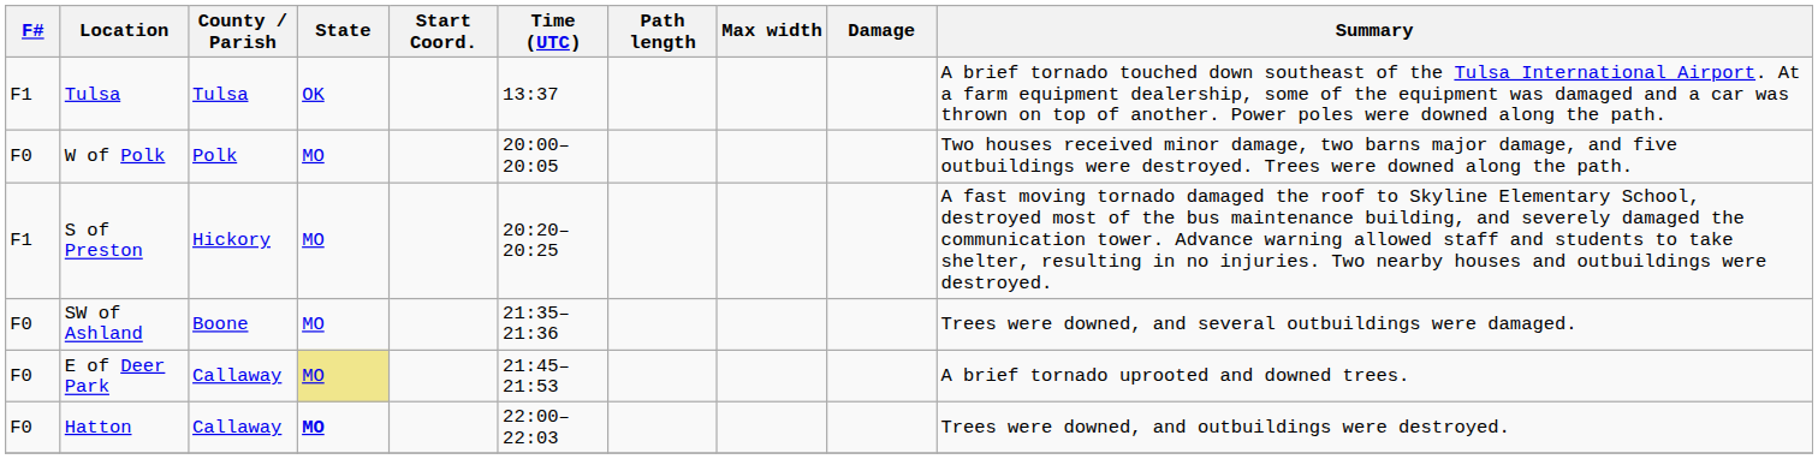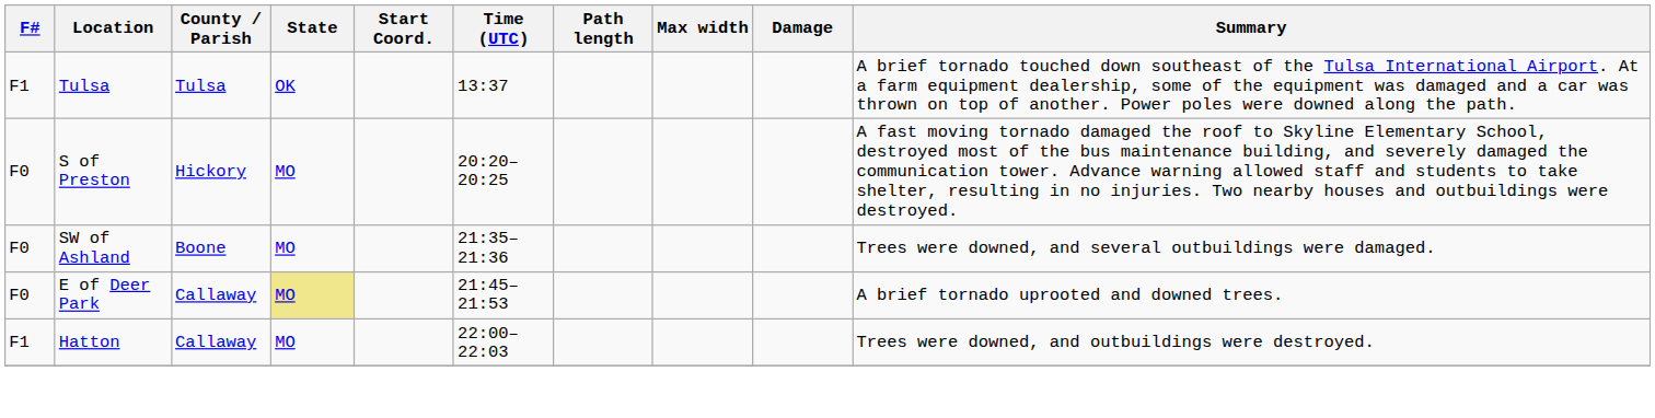- row: F0 | W of Polk | Polk | MO | 20:00–20:05 | Two houses received minor damage, two barns major damage, and five outbuildings were destroyed. Trees were downed along the path.
S of Preston | F#: F1 -> F0
Hatton | F#: F0 -> F1
Hatton | State: bold -> normal
